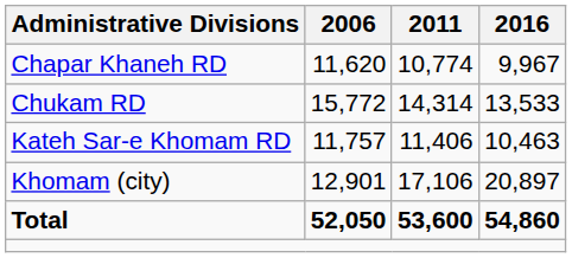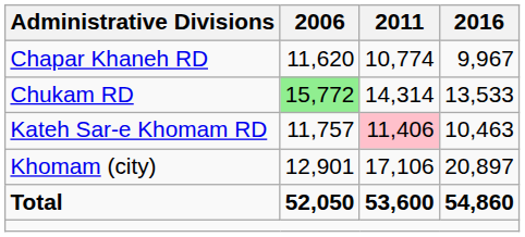Chukam RD | 2006: no background -> lightgreen background
Kateh Sar-e Khomam RD | 2011: no background -> pink background
